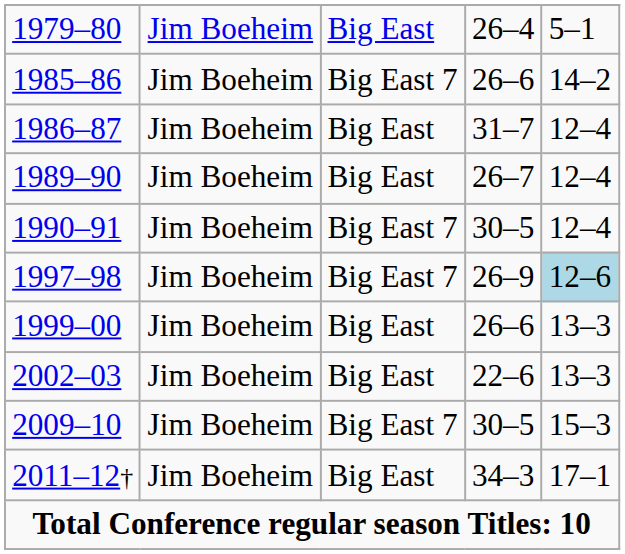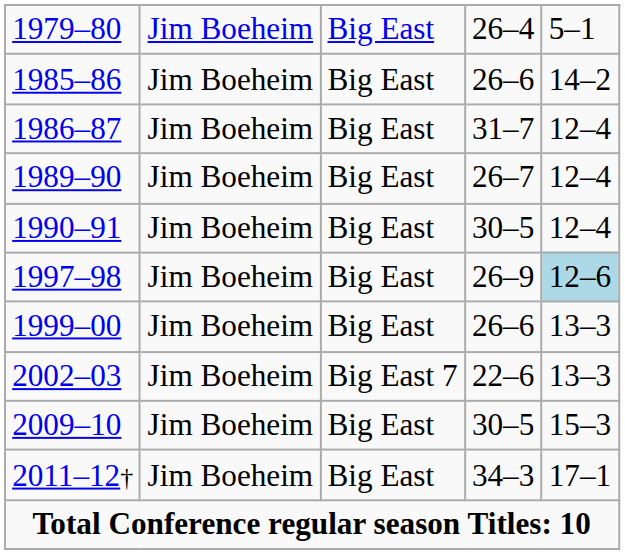1985–86 | column 3: Big East 7 -> Big East
1990–91 | column 3: Big East 7 -> Big East
1997–98 | column 3: Big East 7 -> Big East
2002–03 | column 3: Big East -> Big East 7
2009–10 | column 3: Big East 7 -> Big East
